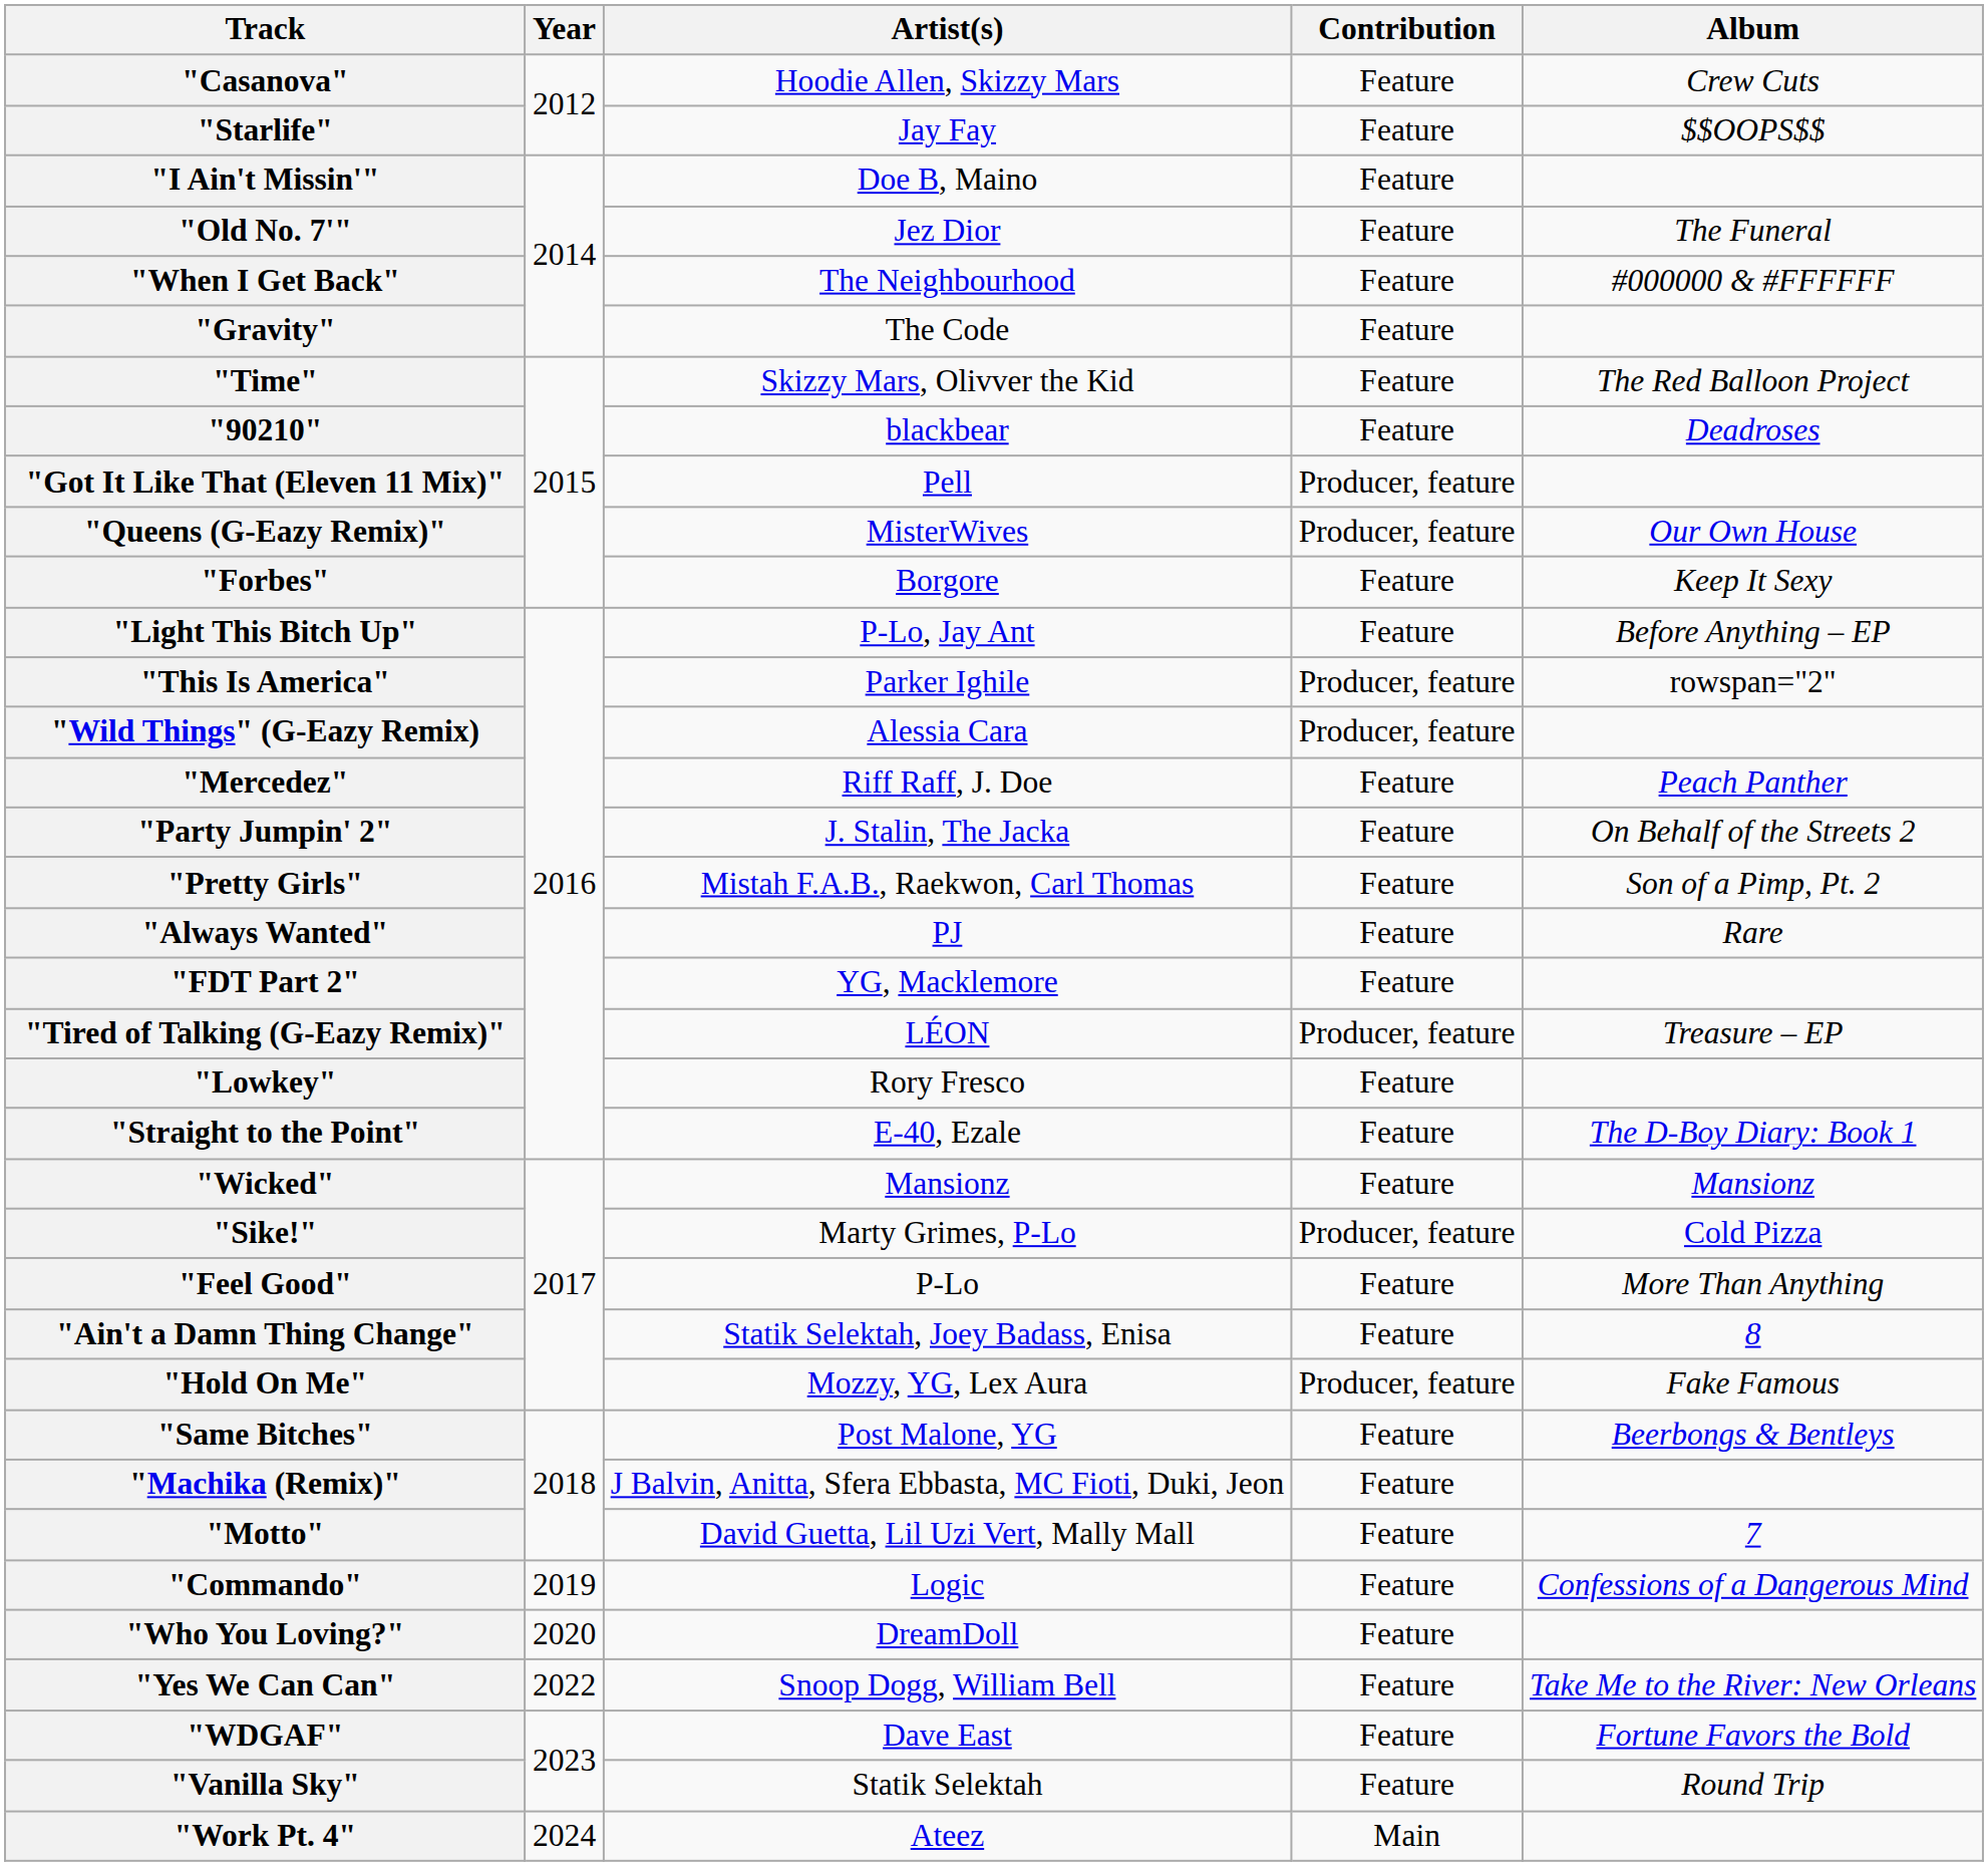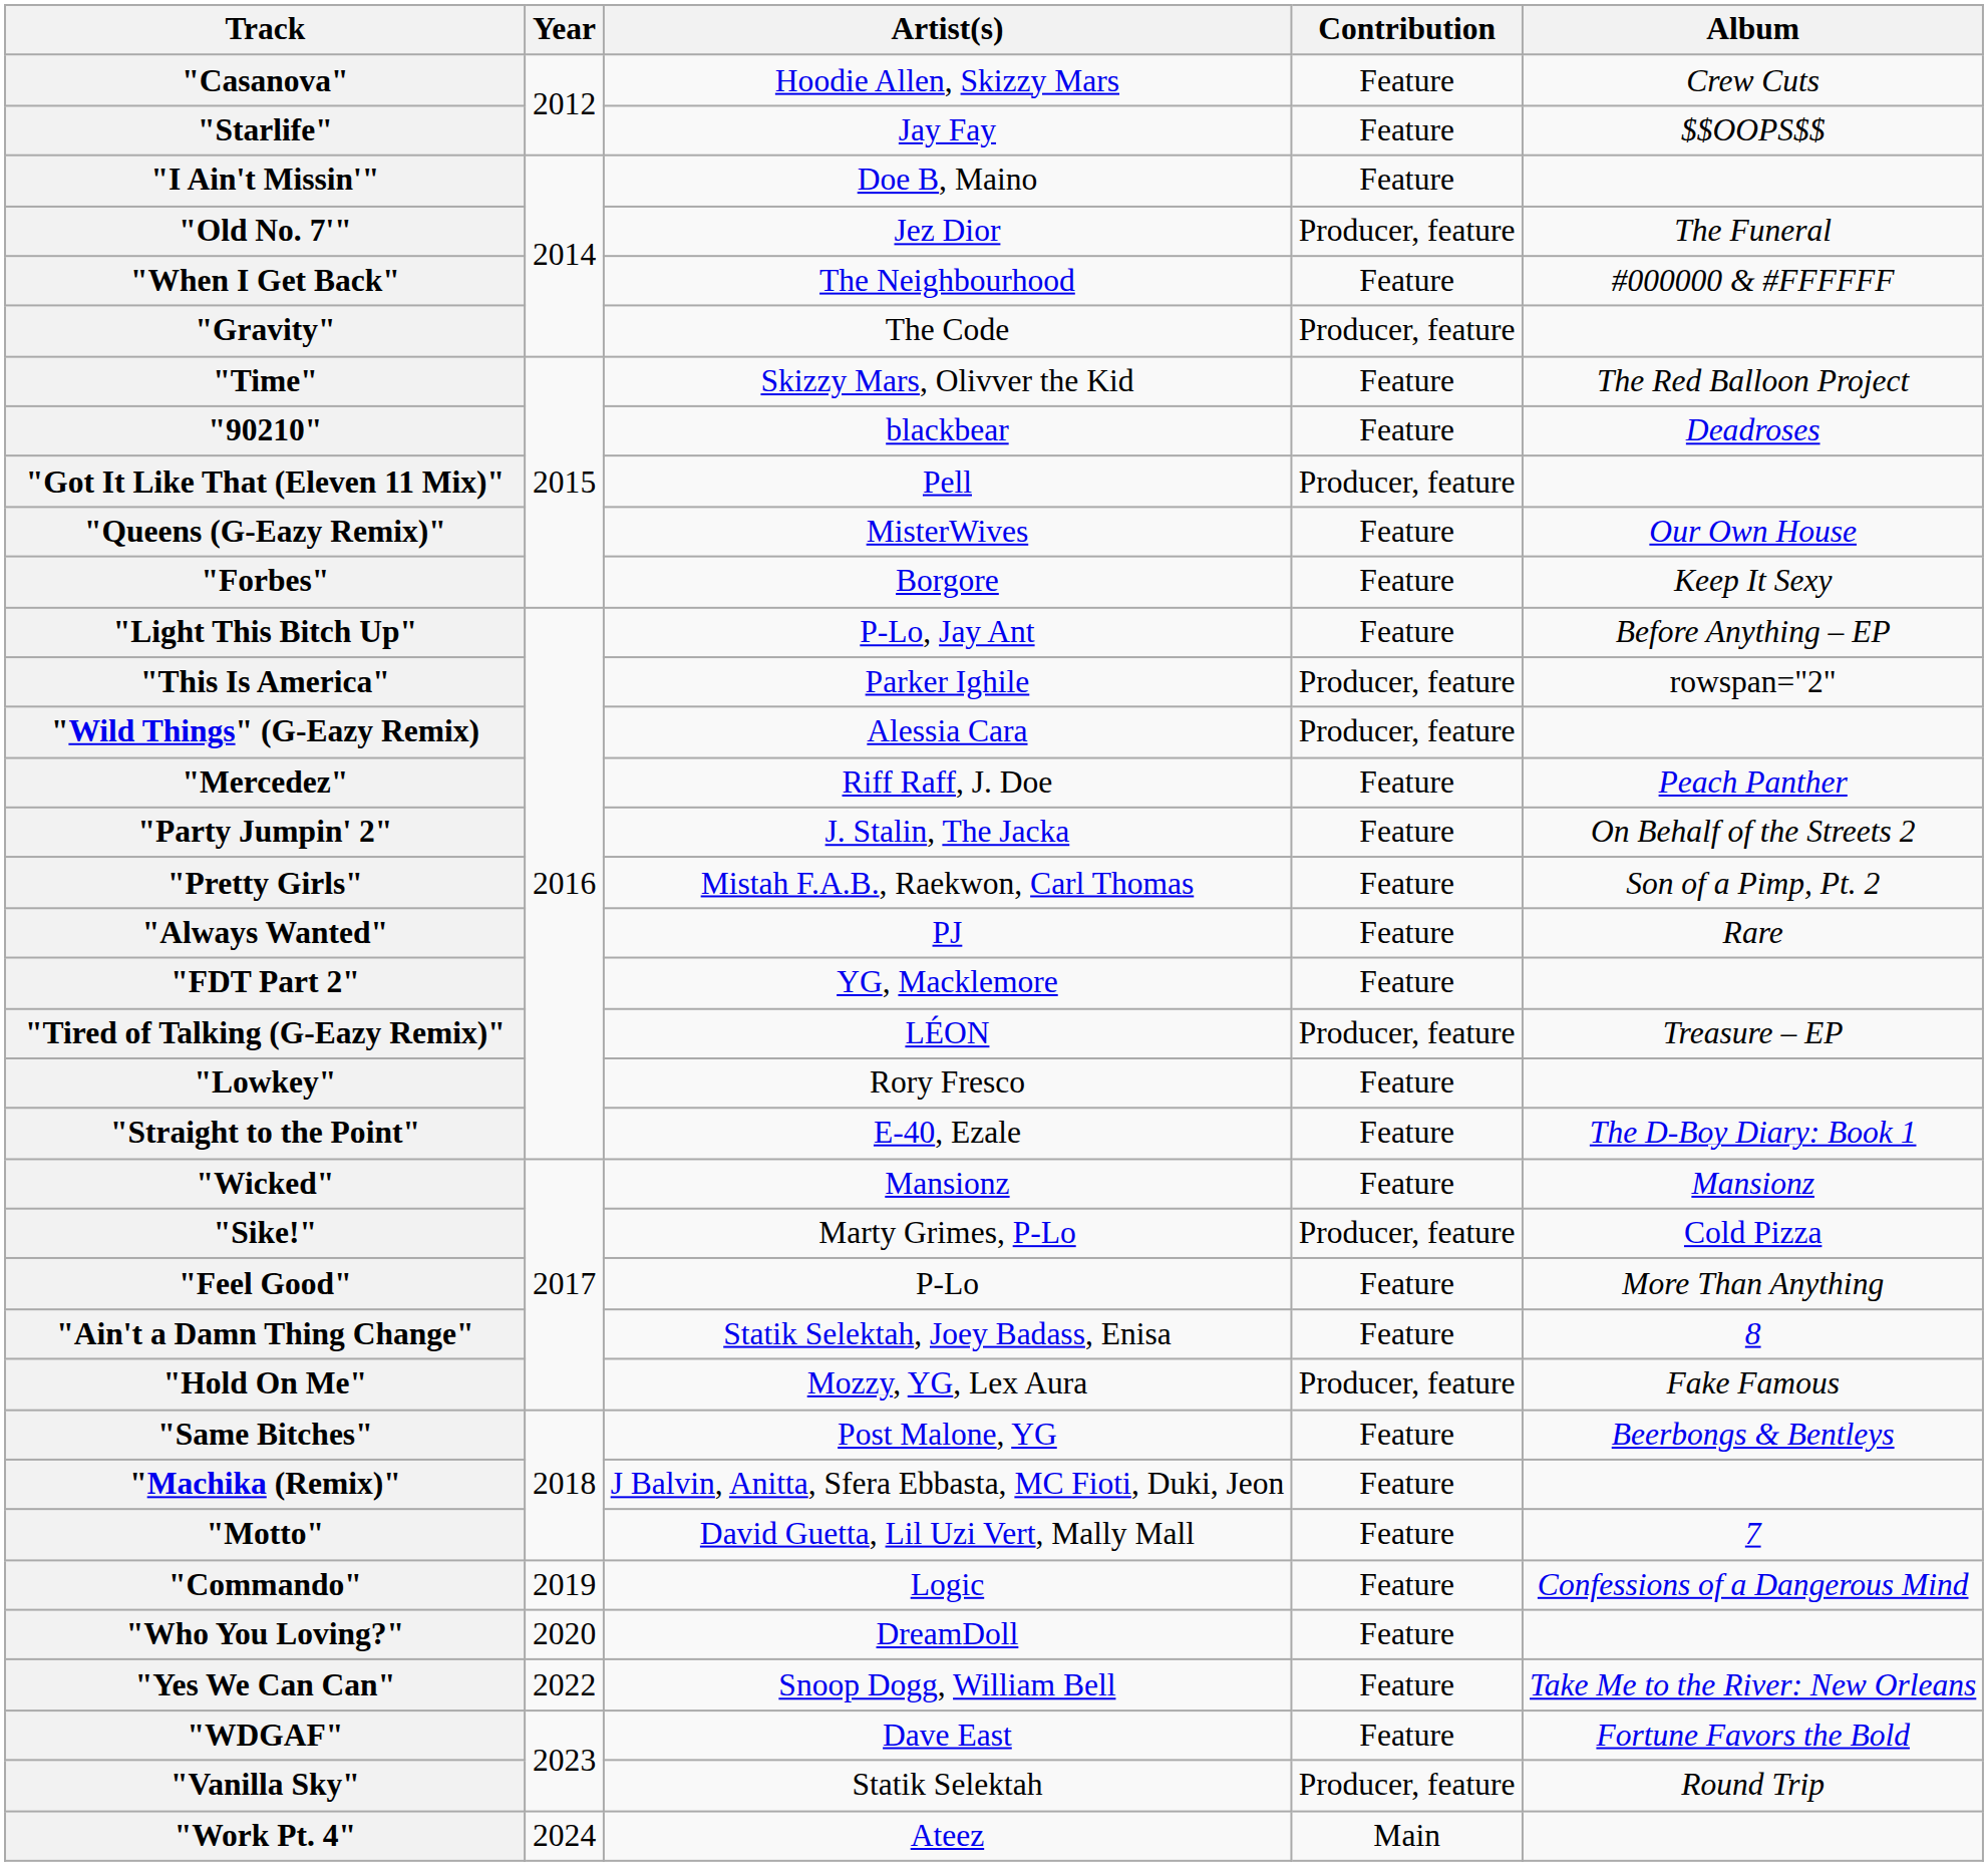"Old No. 7'" | Contribution: Feature -> Producer, feature
"Gravity" | Contribution: Feature -> Producer, feature
"Queens (G-Eazy Remix)" | Contribution: Producer, feature -> Feature
"Vanilla Sky" | Contribution: Feature -> Producer, feature
